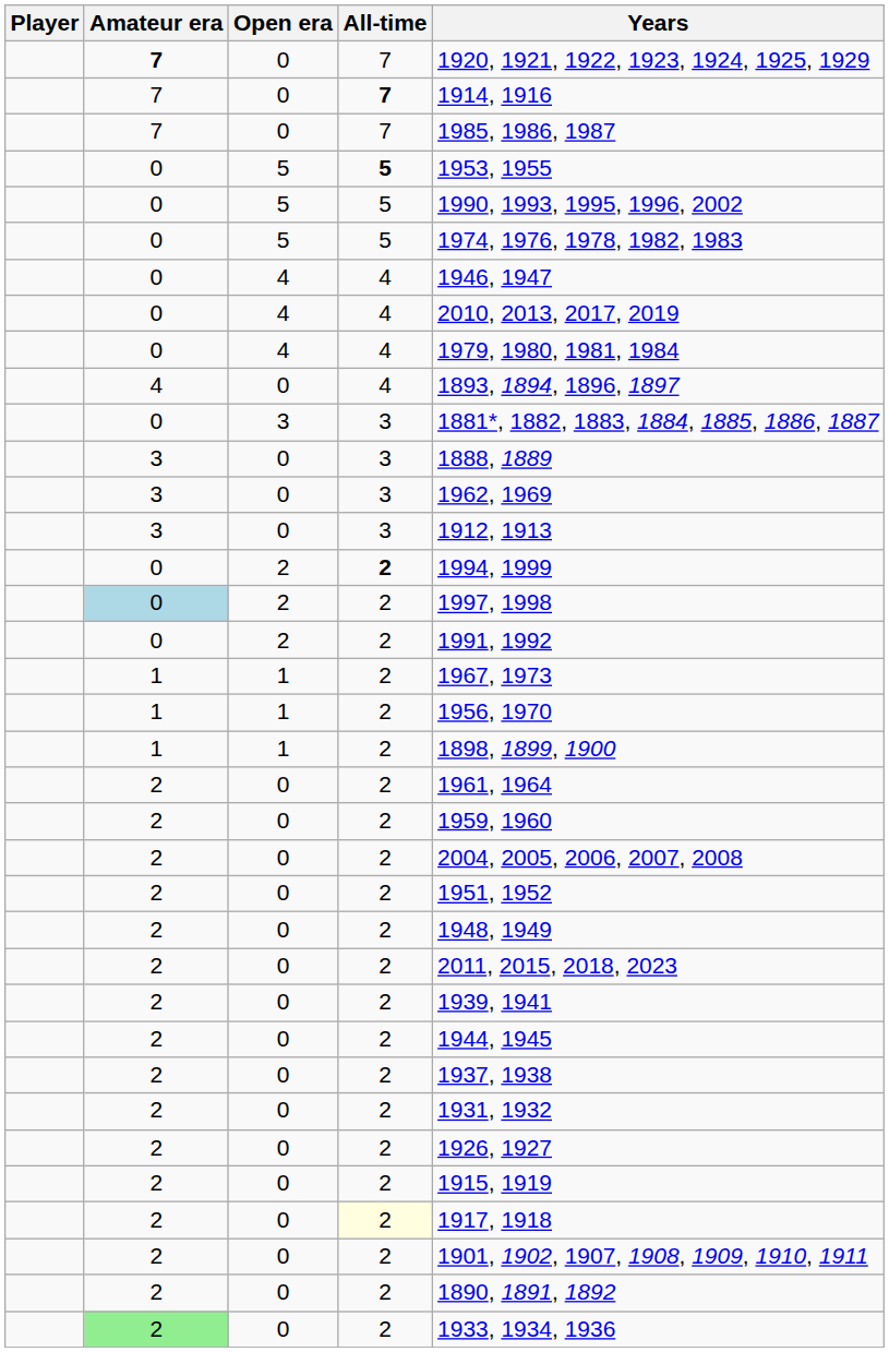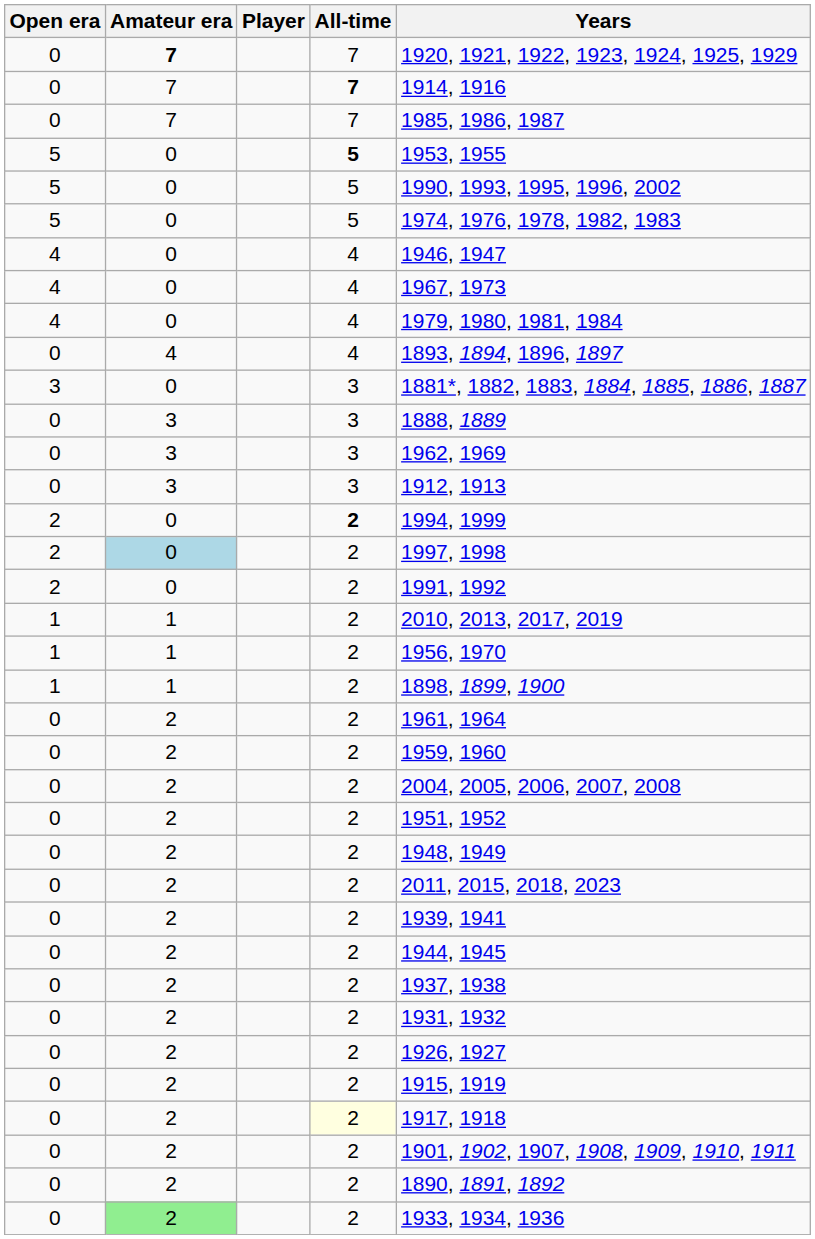columns swapped: Player <-> Open era
row 9 | Years: 2010, 2013, 2017, 2019 -> 1967, 1973
row 19 | Years: 1967, 1973 -> 2010, 2013, 2017, 2019
